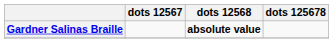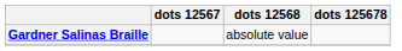Gardner Salinas Braille | dots 12568: bold -> normal
